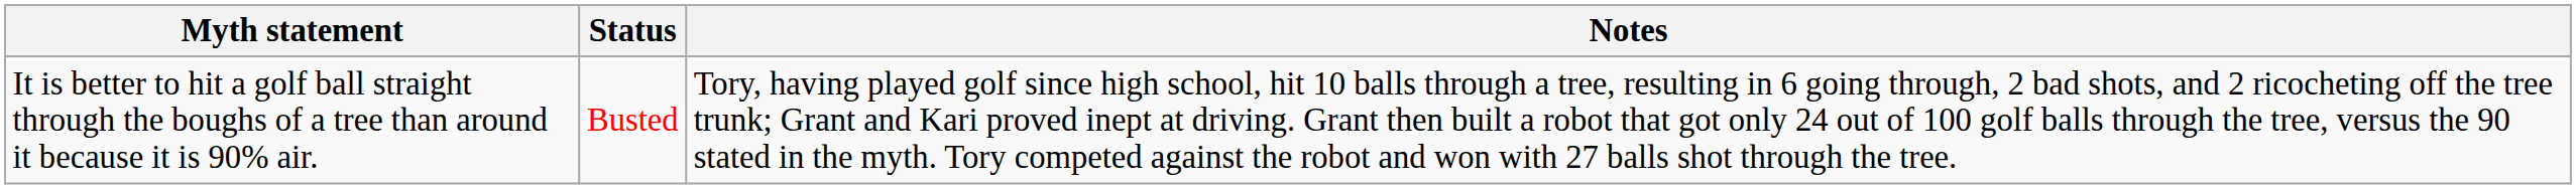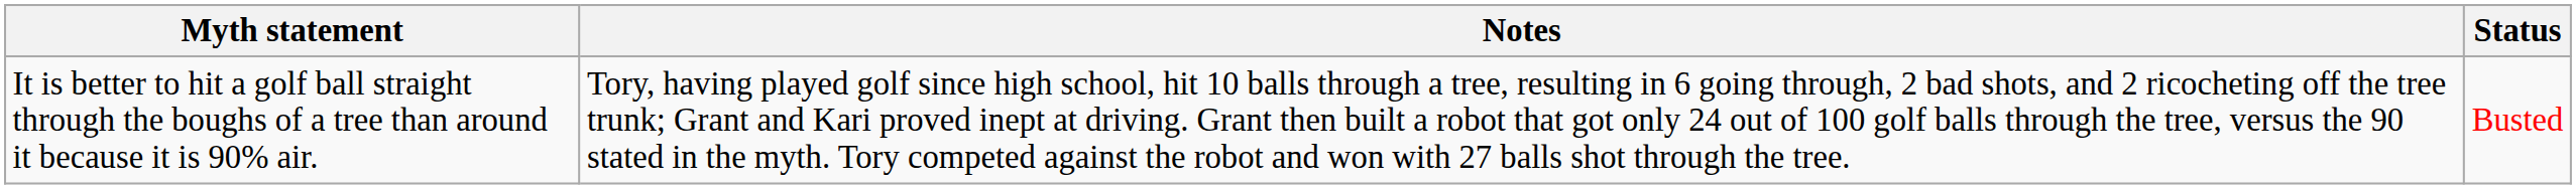columns swapped: Status <-> Notes
